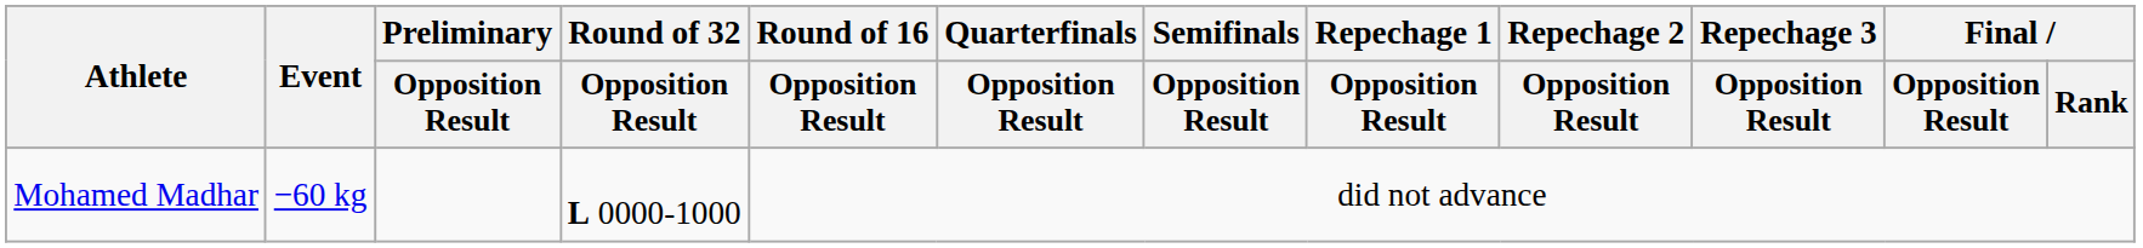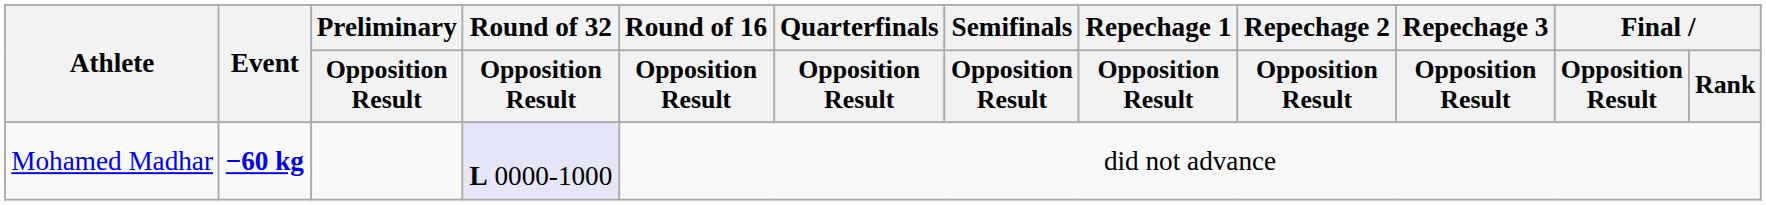Mohamed Madhar | Event: normal -> bold
Mohamed Madhar | Round of 32 / Opposition Result: no background -> lavender background
